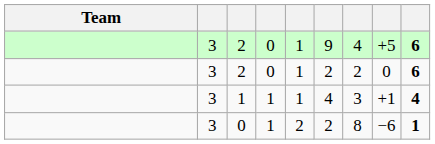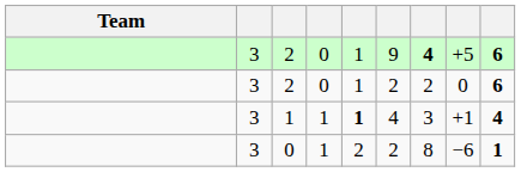row 2 | column 7: normal -> bold
row 4 | column 5: normal -> bold
